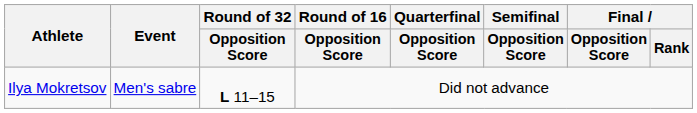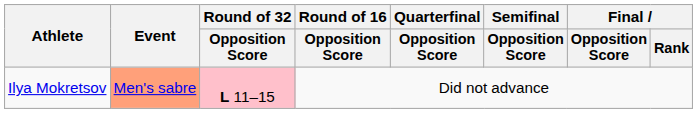Ilya Mokretsov | Event: no background -> lightsalmon background
Ilya Mokretsov | Round of 32 / Opposition Score: no background -> pink background
